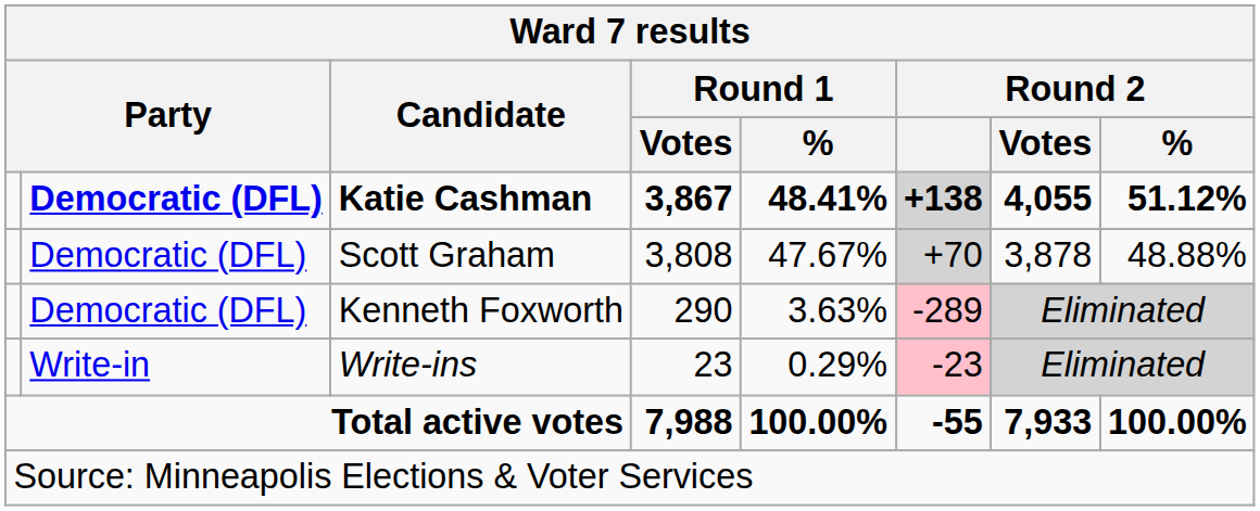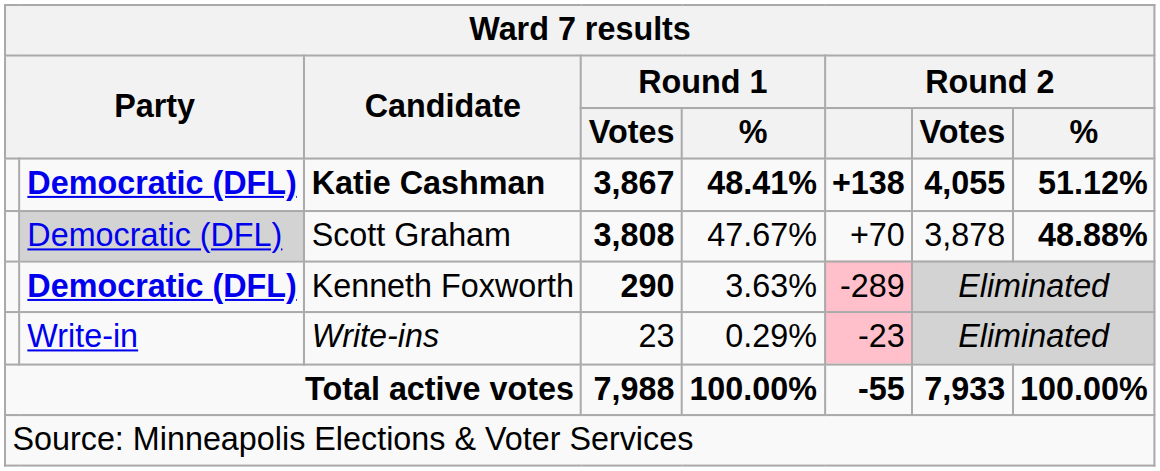Katie Cashman | Round 2: lightgrey background -> no background
Scott Graham | column 2: no background -> lightgrey background
Scott Graham | Round 1 / Votes: normal -> bold
Scott Graham | Round 2: lightgrey background -> no background
Scott Graham | Round 2 / %: normal -> bold
Kenneth Foxworth | column 2: normal -> bold
Kenneth Foxworth | Round 1 / Votes: normal -> bold
